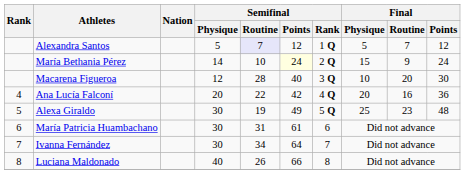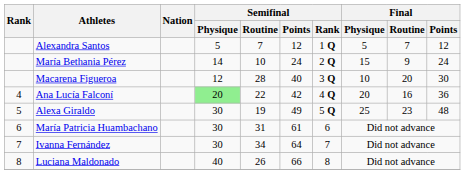Alexandra Santos | Semifinal / Routine: lavender background -> no background
María Bethania Pérez | Semifinal / Points: lightyellow background -> no background
Ana Lucía Falconí | Semifinal / Physique: no background -> lightgreen background
